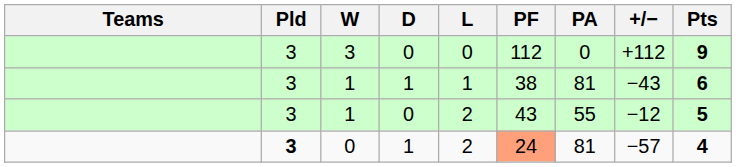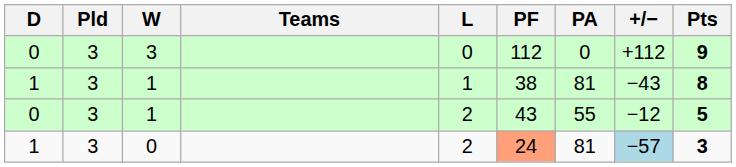columns swapped: Teams <-> D
row 3 | Pts: 6 -> 8
row 5 | Pld: bold -> normal
row 5 | +/−: no background -> lightblue background
row 5 | Pts: 4 -> 3
